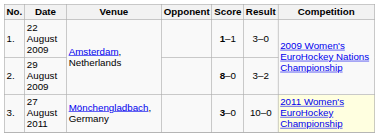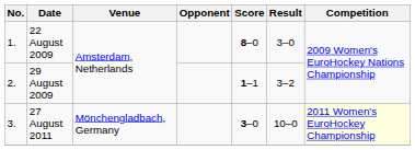22 August 2009 | Score: 1–1 -> 8–0
29 August 2009 | Score: 8–0 -> 1–1
